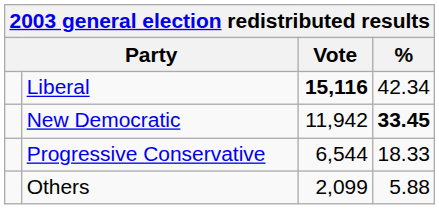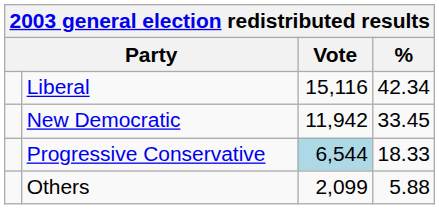Liberal | Vote: bold -> normal
New Democratic | %: bold -> normal
Progressive Conservative | Vote: no background -> lightblue background
